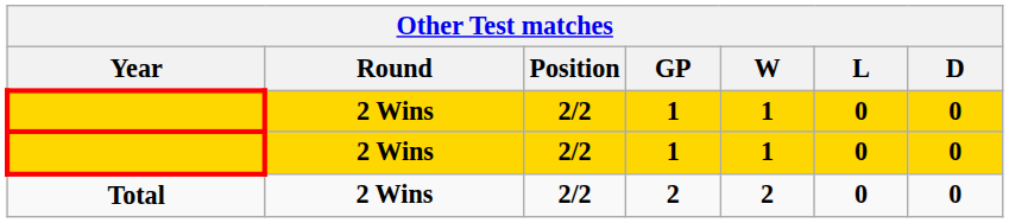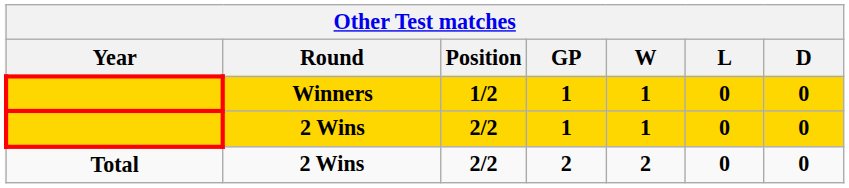row 3 | Round: 2 Wins -> Winners
row 3 | Position: 2/2 -> 1/2
